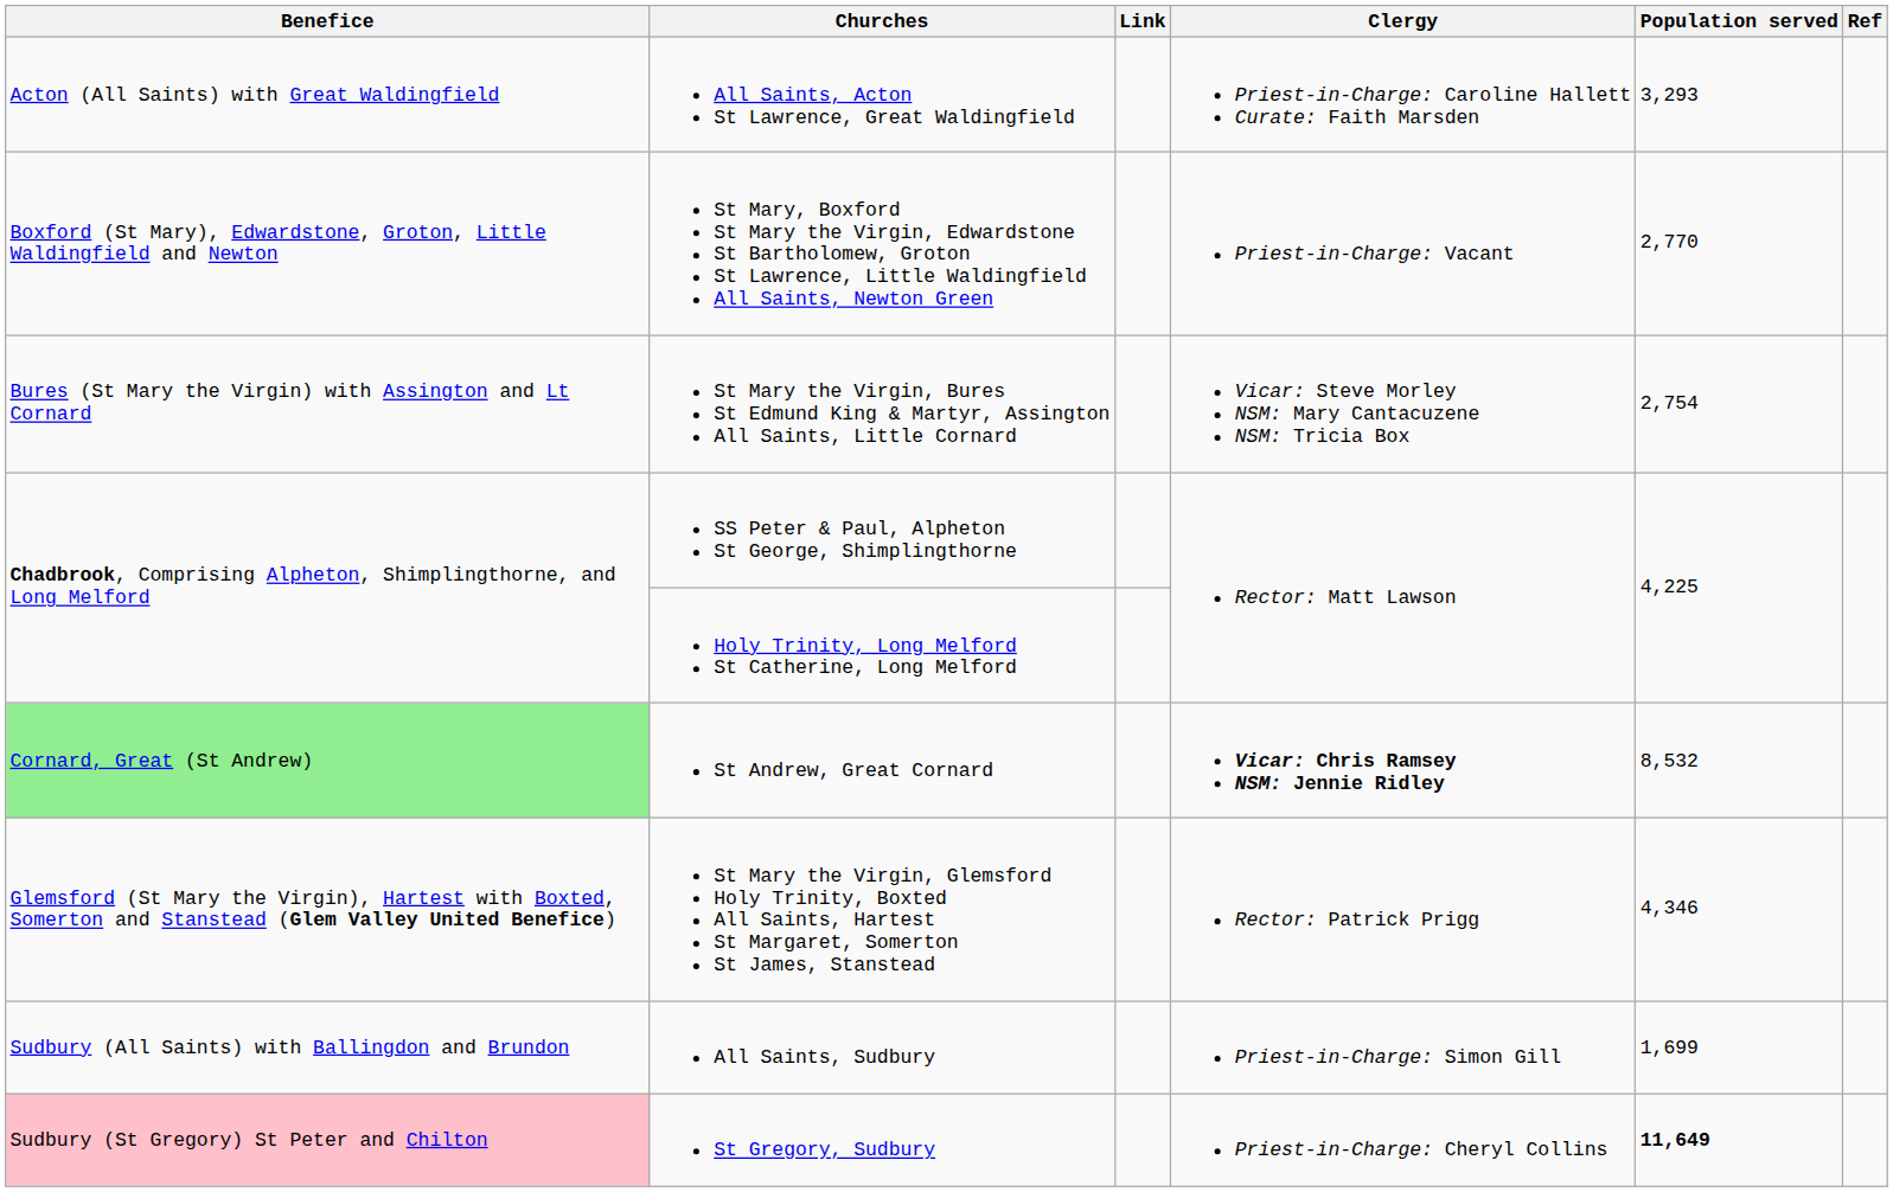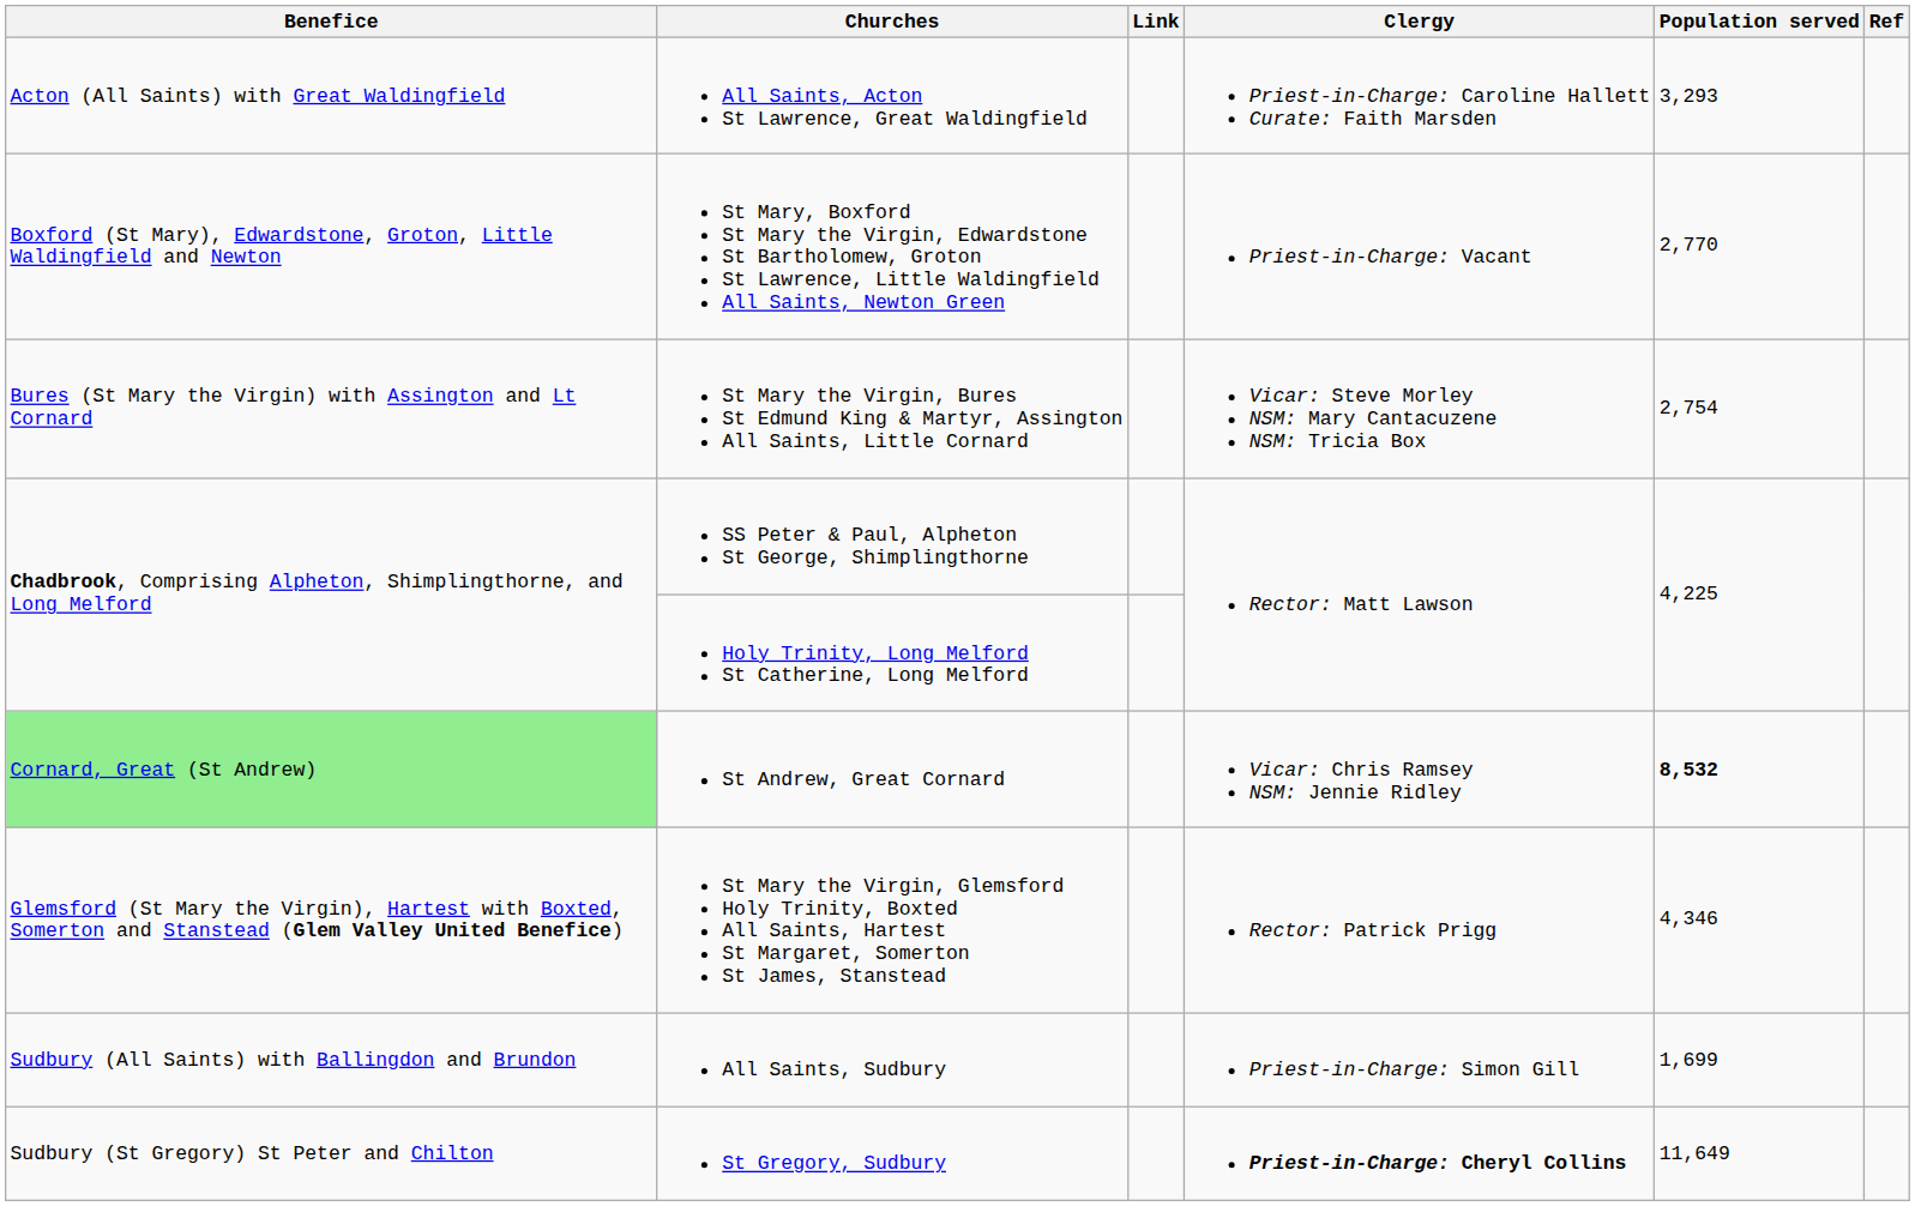St Andrew, Great Cornard | Clergy: bold -> normal
St Andrew, Great Cornard | Population served: normal -> bold
St Gregory, Sudbury | Benefice: pink background -> no background
St Gregory, Sudbury | Clergy: normal -> bold
St Gregory, Sudbury | Population served: bold -> normal
